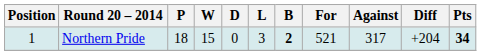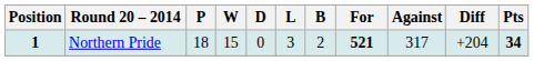Northern Pride | Position: normal -> bold
Northern Pride | B: bold -> normal
Northern Pride | For: normal -> bold
